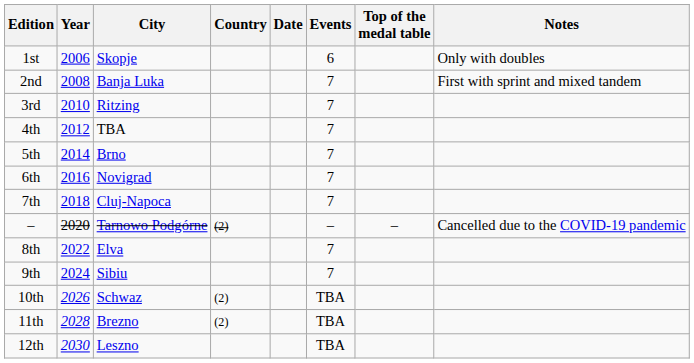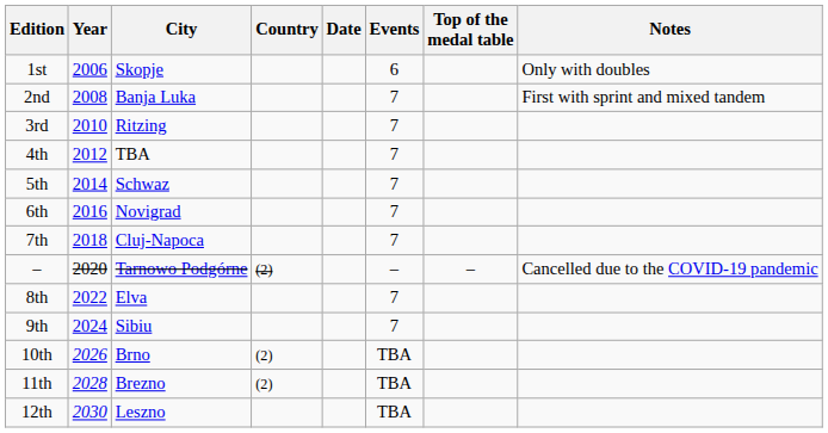5th | City: Brno -> Schwaz
10th | City: Schwaz -> Brno
